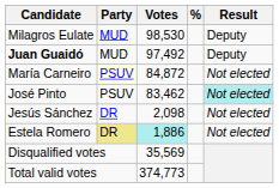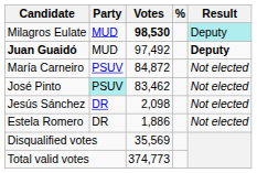Milagros Eulate | Votes: normal -> bold
Milagros Eulate | Result: no background -> paleturquoise background
Juan Guaidó | Result: normal -> bold
María Carneiro | Party: lightyellow background -> no background
José Pinto | Party: no background -> paleturquoise background
José Pinto | Result: paleturquoise background -> no background
Estela Romero | Party: khaki background -> no background
Estela Romero | Votes: paleturquoise background -> no background
